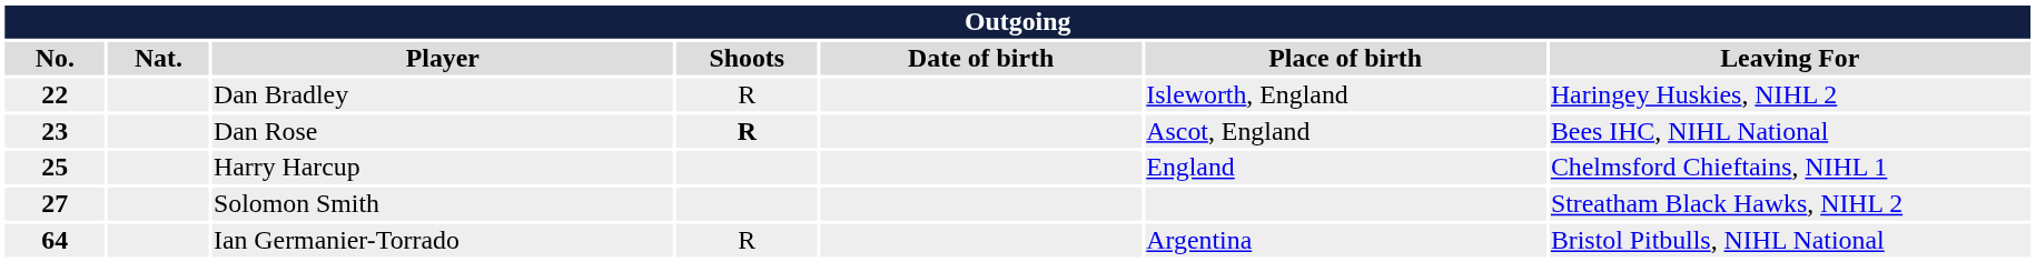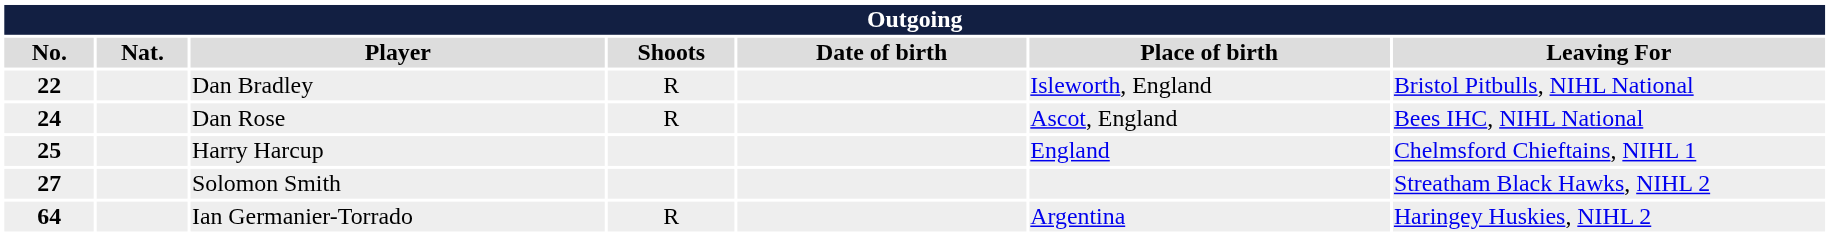Dan Bradley | Leaving For: Haringey Huskies, NIHL 2 -> Bristol Pitbulls, NIHL National
Dan Rose | No.: 23 -> 24
Dan Rose | Shoots: bold -> normal
Ian Germanier-Torrado | Leaving For: Bristol Pitbulls, NIHL National -> Haringey Huskies, NIHL 2
